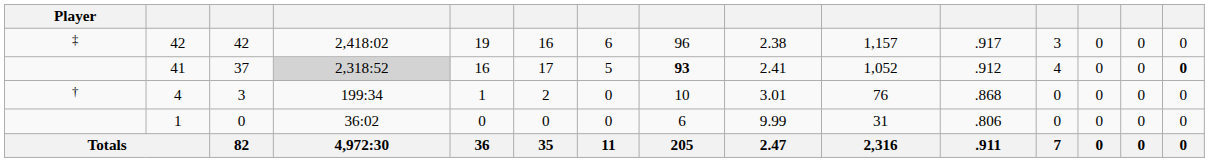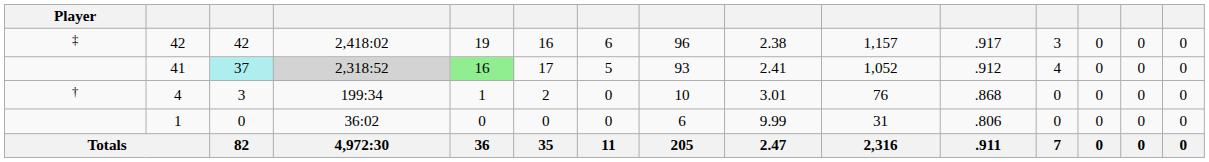41 | column 3: no background -> paleturquoise background
41 | column 5: no background -> lightgreen background
41 | column 8: bold -> normal
41 | column 15: bold -> normal
